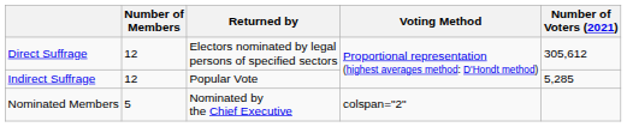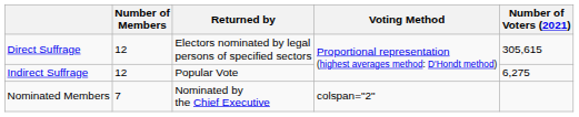Direct Suffrage | Number of Voters (2021): 305,612 -> 305,615
Indirect Suffrage | Number of Voters (2021): 5,285 -> 6,275
Nominated Members | Number of Members: 5 -> 7
